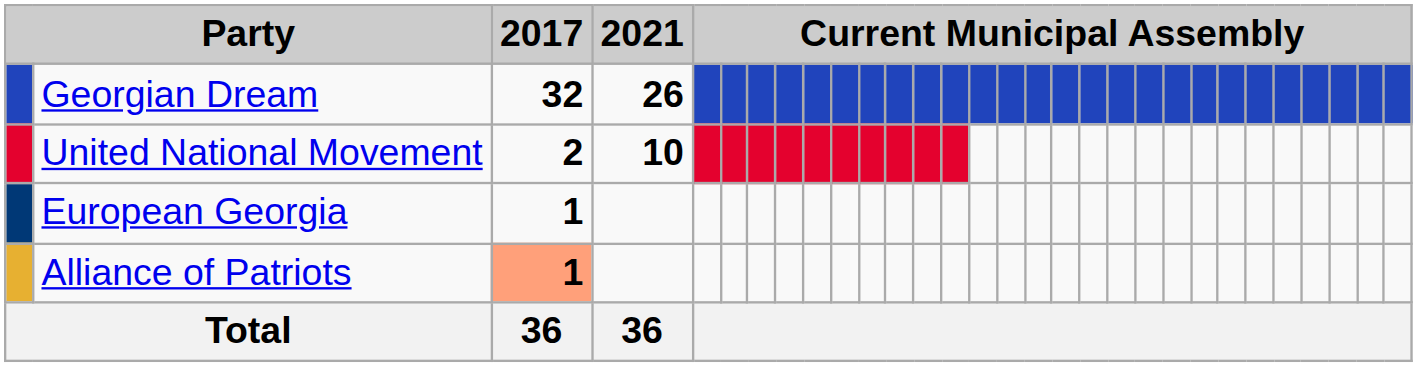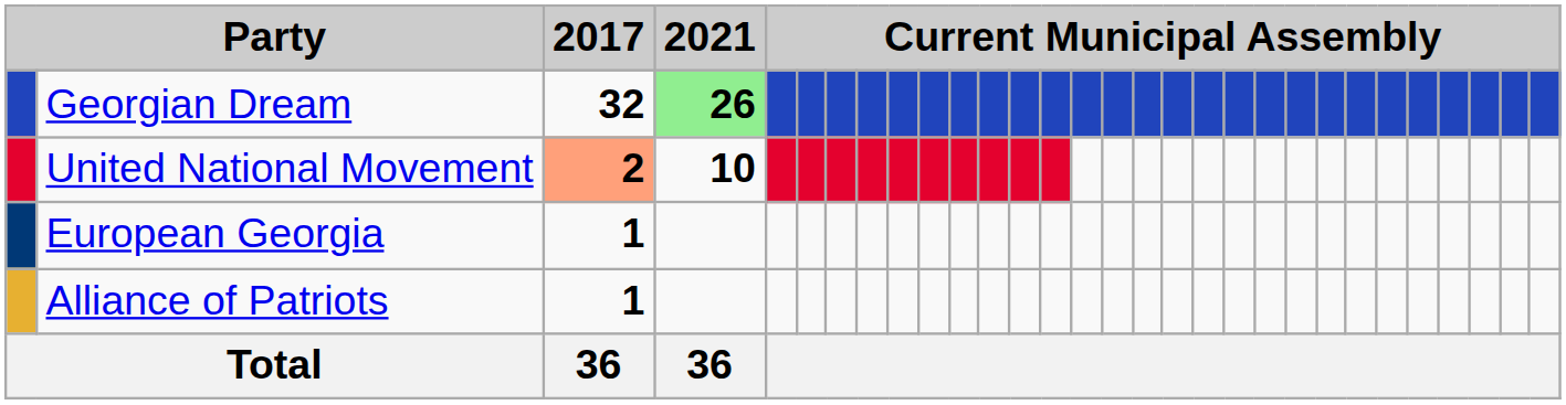Georgian Dream | 2021: no background -> lightgreen background
United National Movement | 2017: no background -> lightsalmon background
Alliance of Patriots | 2017: lightsalmon background -> no background
